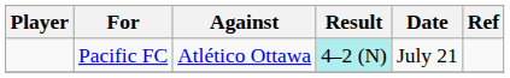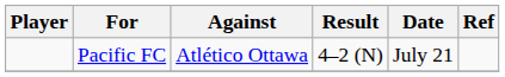Pacific FC | Result: paleturquoise background -> no background
